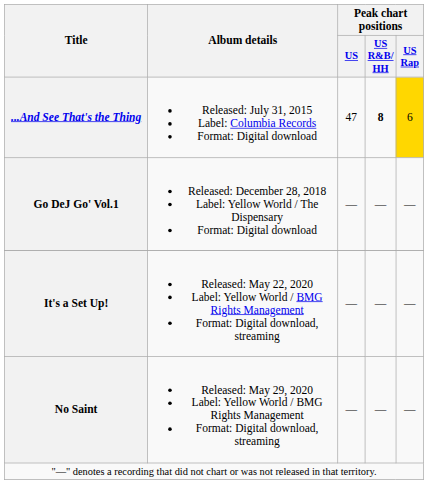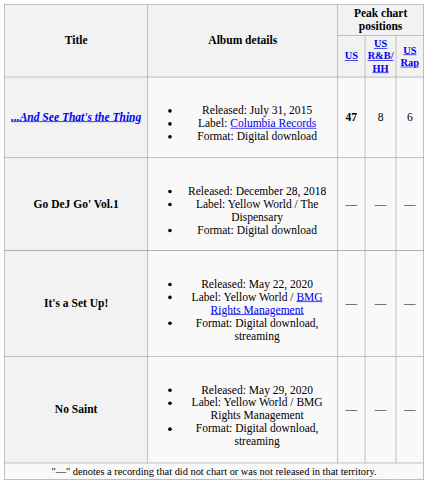...And See That's the Thing | Peak chart positions / US: normal -> bold
...And See That's the Thing | Peak chart positions / US R&B/ HH: bold -> normal
...And See That's the Thing | Peak chart positions / US Rap: gold background -> no background
